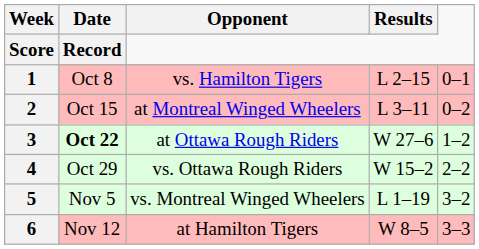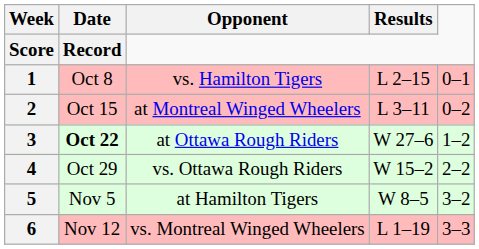5 | Opponent: vs. Montreal Winged Wheelers -> at Hamilton Tigers
5 | Results: L 1–19 -> W 8–5
6 | Opponent: at Hamilton Tigers -> vs. Montreal Winged Wheelers
6 | Results: W 8–5 -> L 1–19
